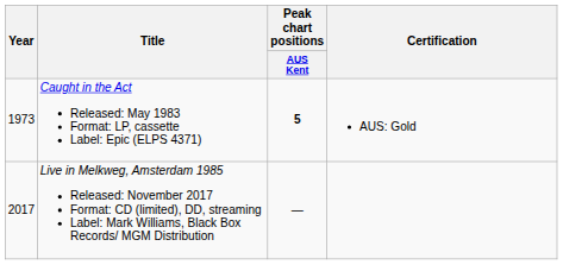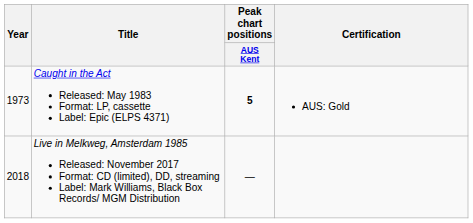row 4 | Year: 2017 -> 2018
